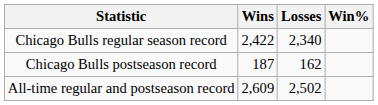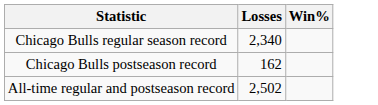- column: Wins | 2,422 | 187 | 2,609
